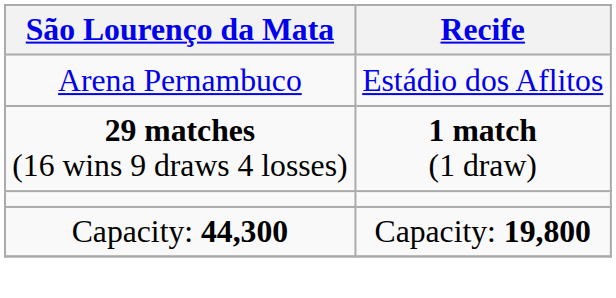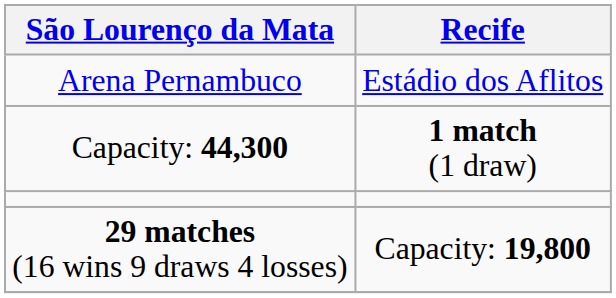row 3 | São Lourenço da Mata: 29 matches (16 wins 9 draws 4 losses) -> Capacity: 44,300
row 5 | São Lourenço da Mata: Capacity: 44,300 -> 29 matches (16 wins 9 draws 4 losses)
